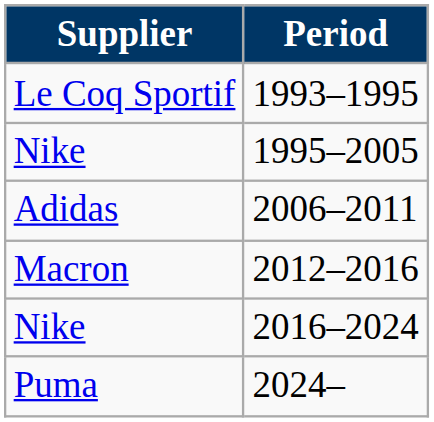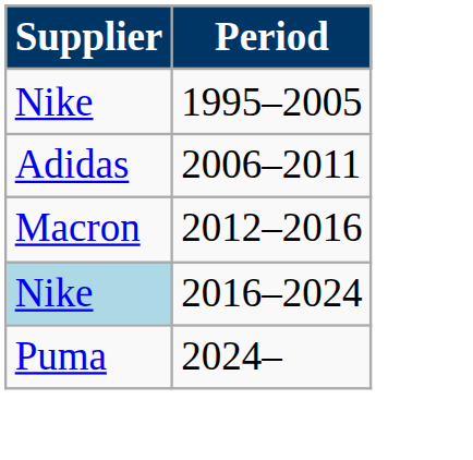- row: Le Coq Sportif | 1993–1995
2016–2024 | Supplier: no background -> lightblue background
